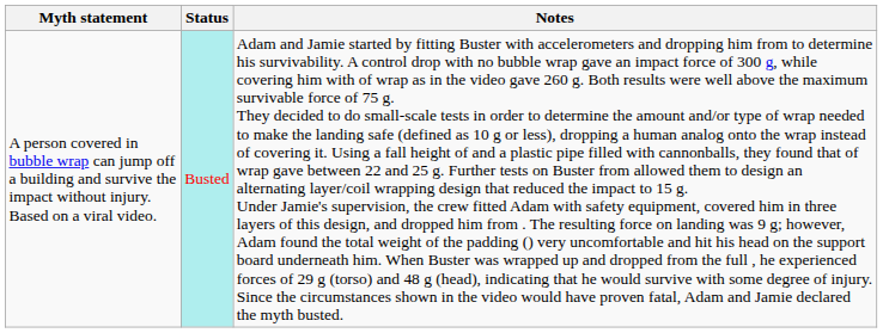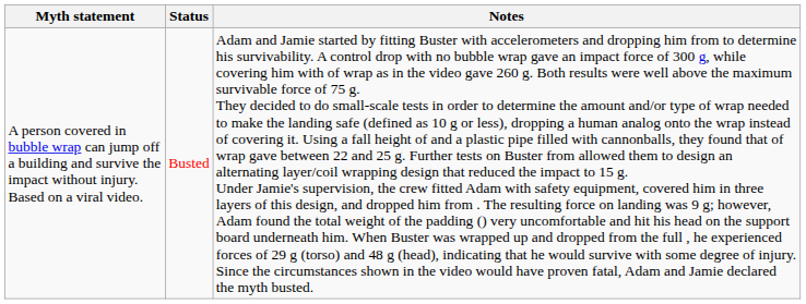row 2 | Status: paleturquoise background -> no background
